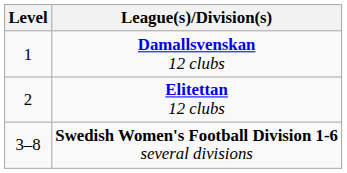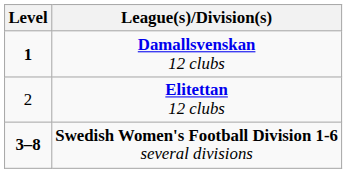Damallsvenskan 12 clubs | Level: normal -> bold
Swedish Women's Football Division 1-6 several divisions | Level: normal -> bold
